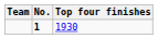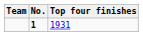row 2 | Top four finishes: 1930 -> 1931
